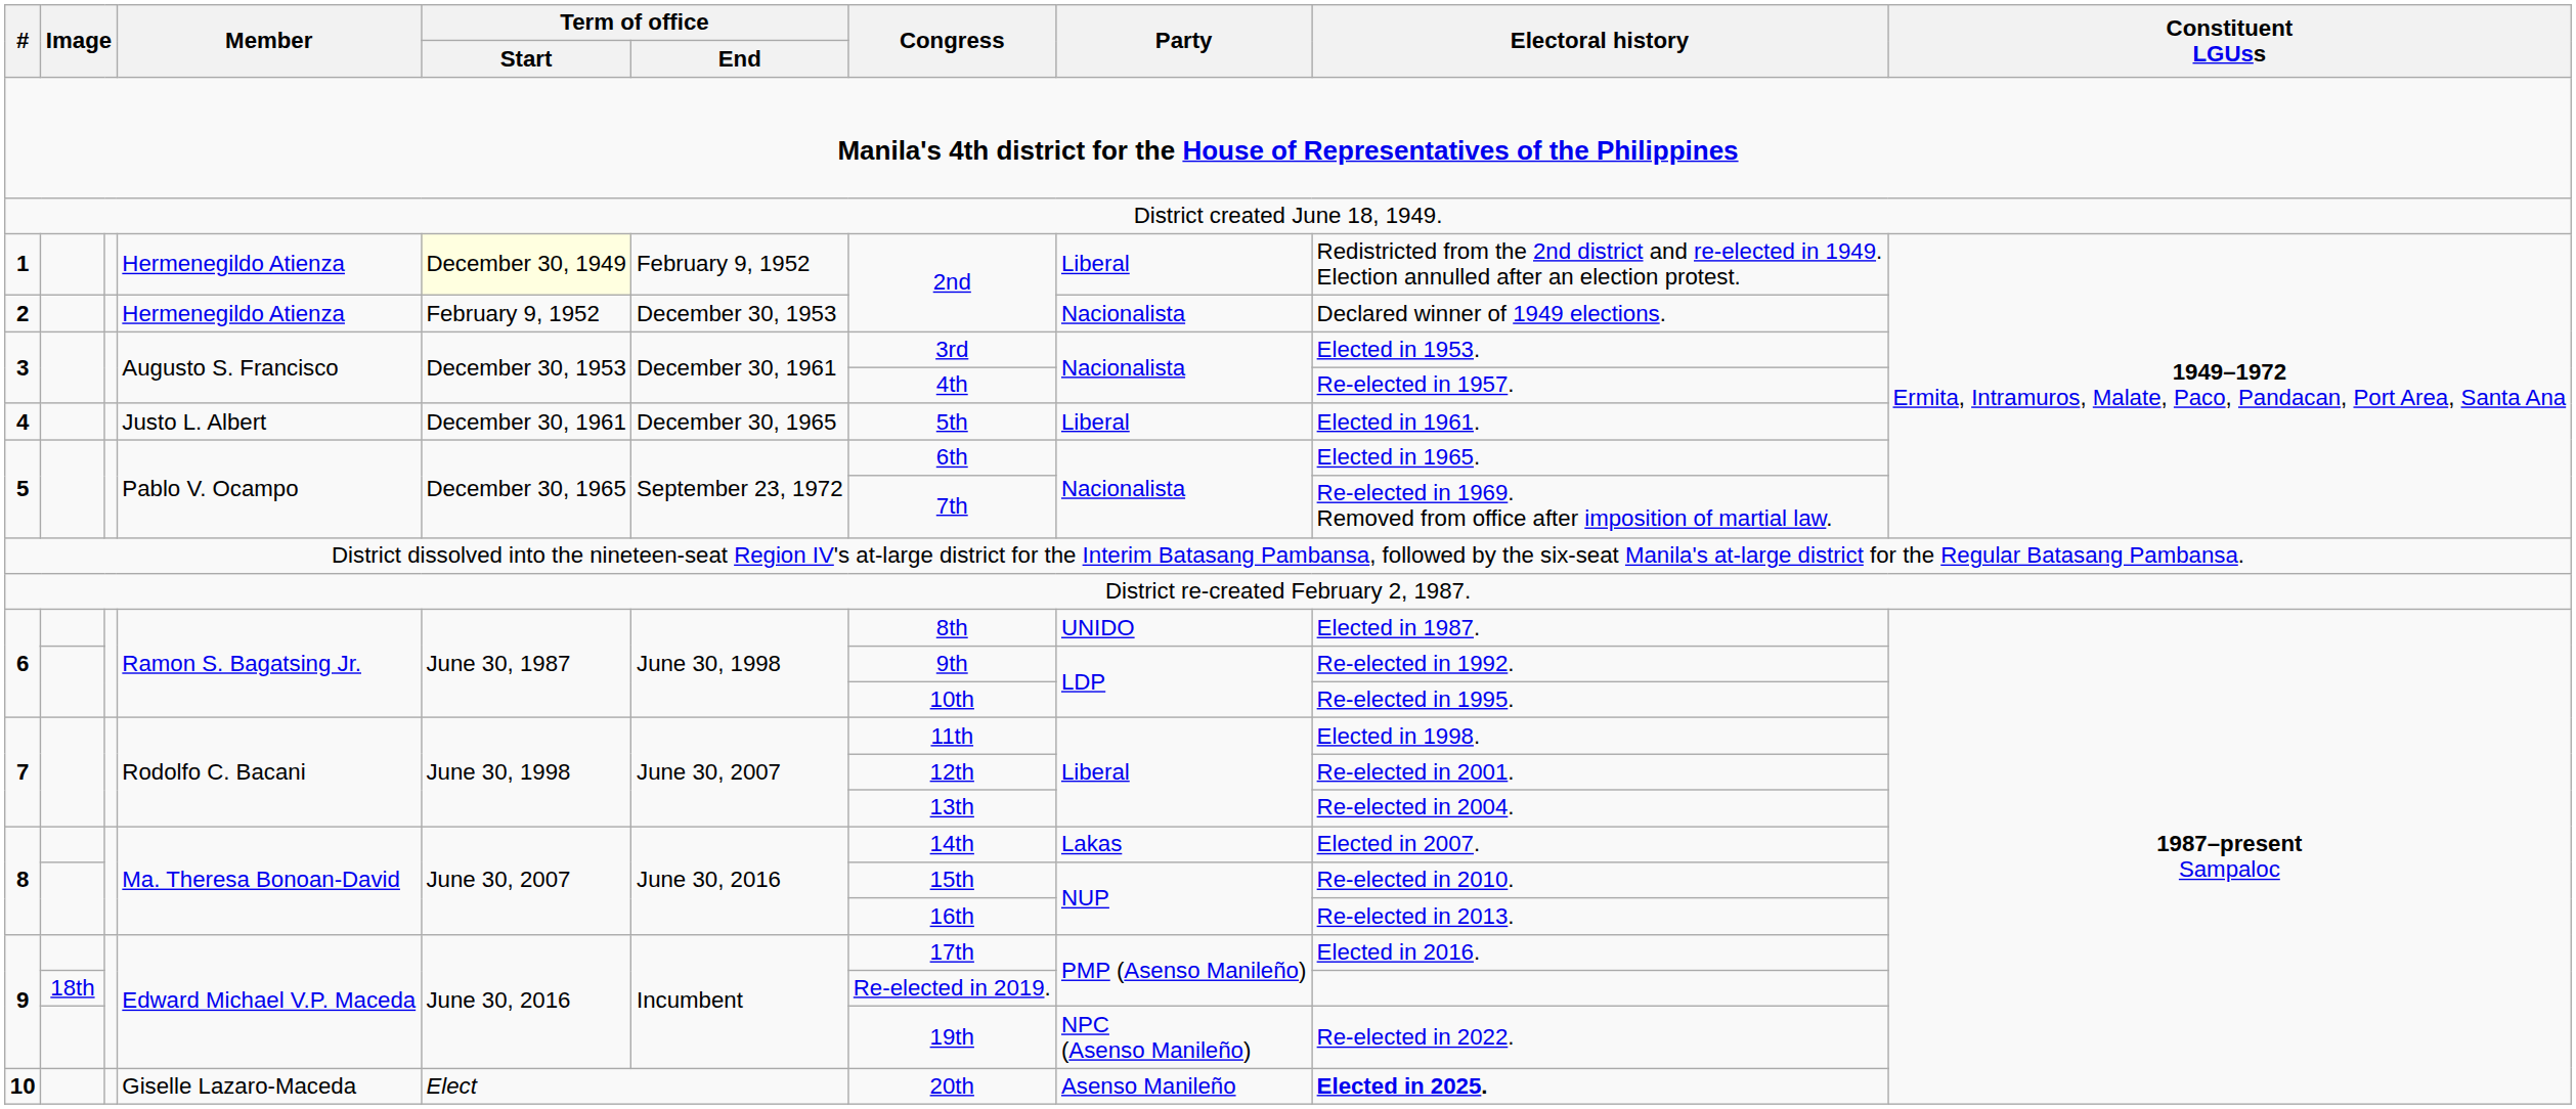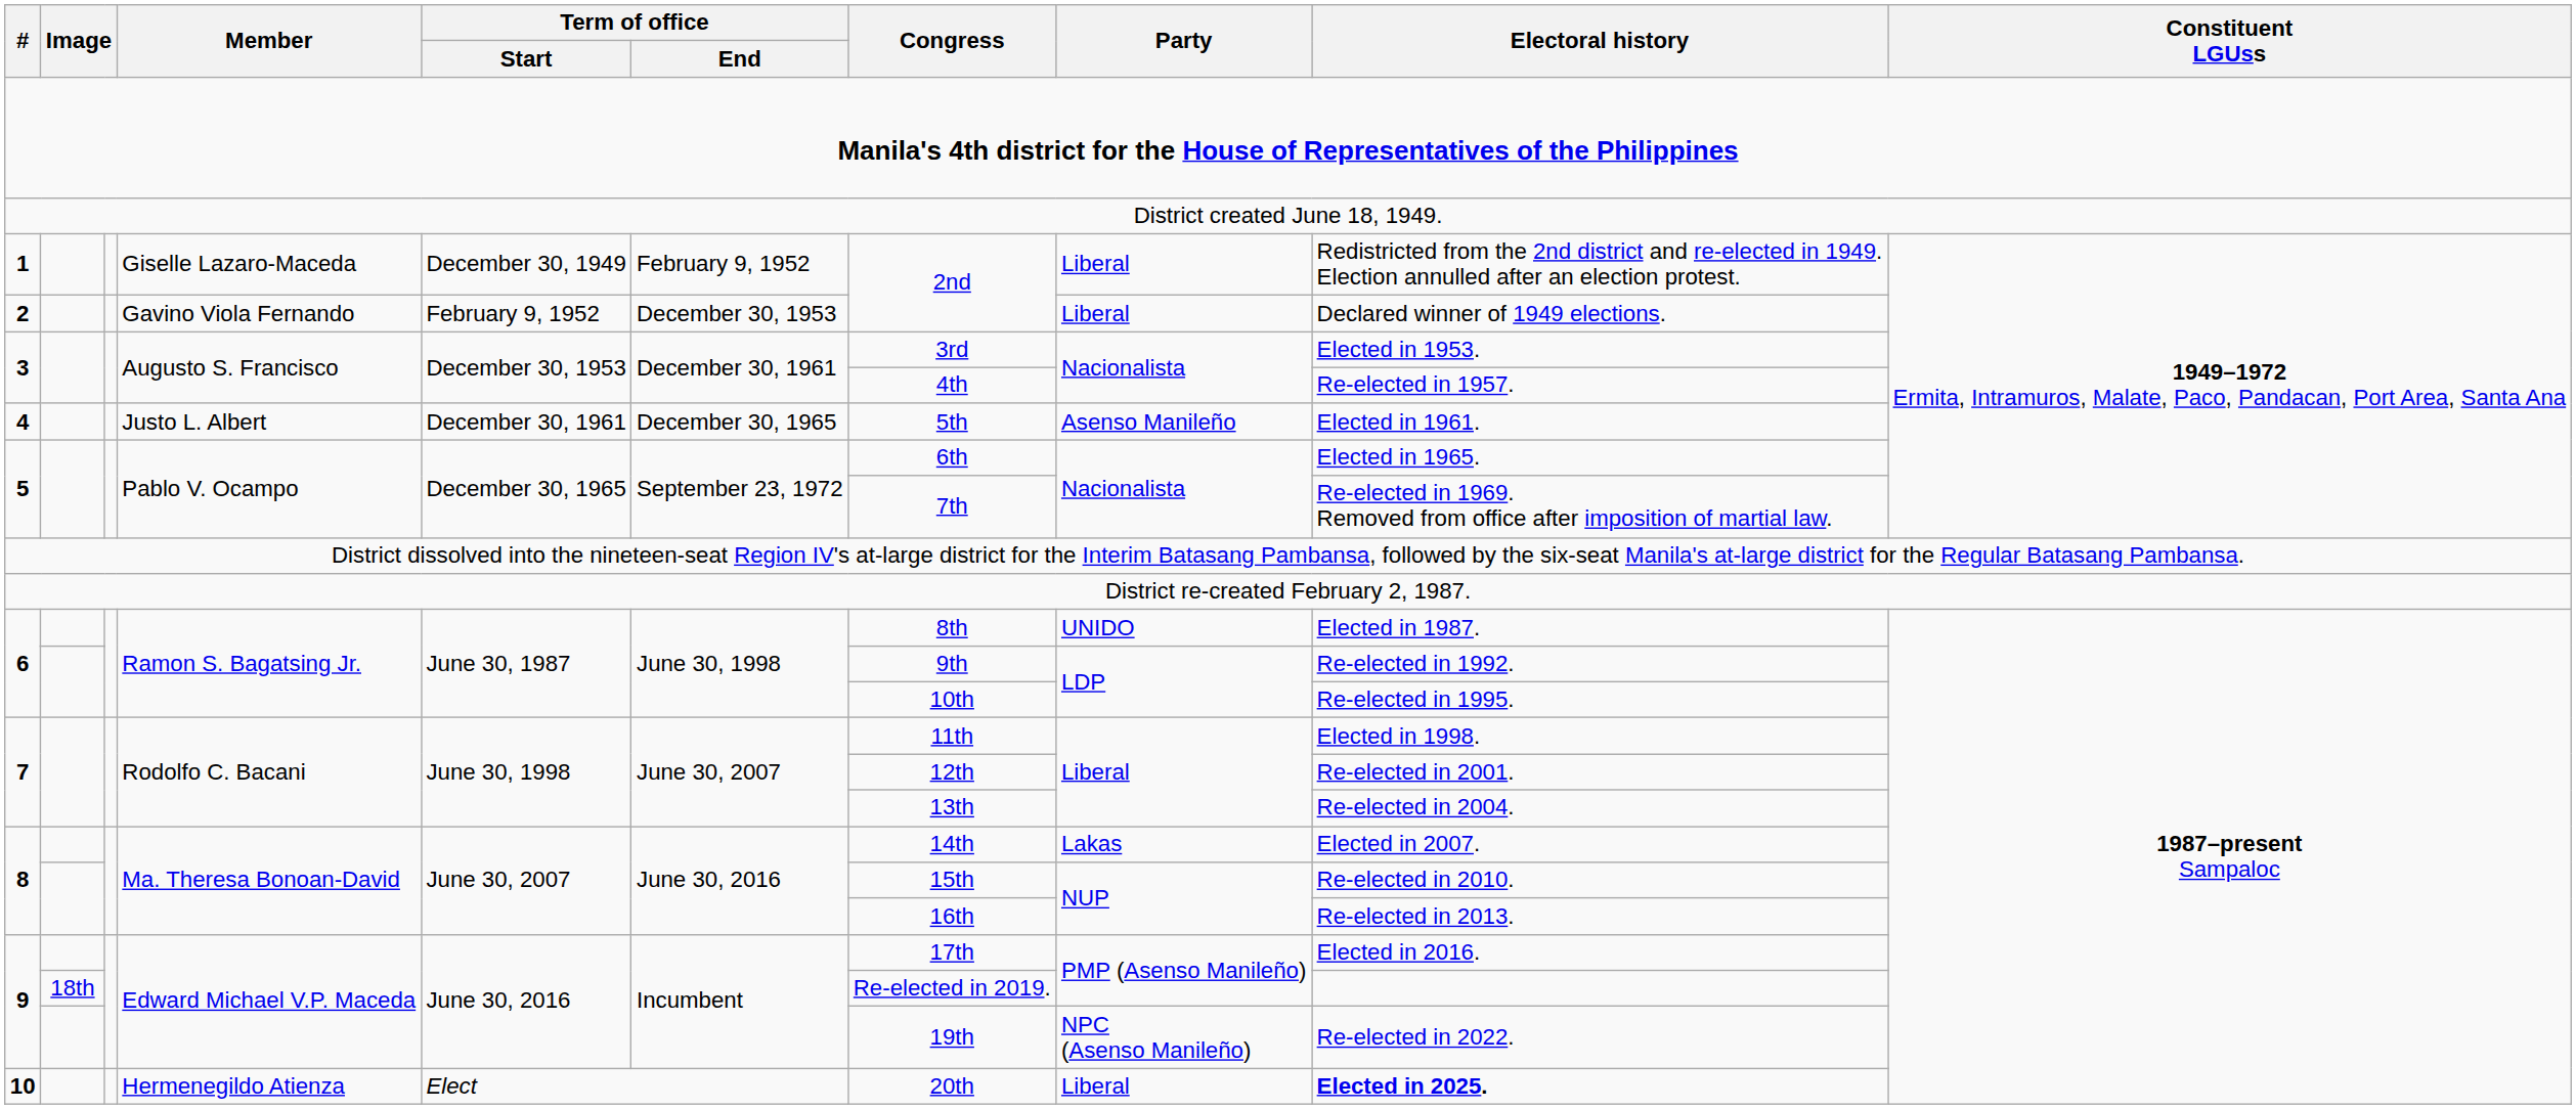1 | Member: Hermenegildo Atienza -> Giselle Lazaro-Maceda
1 | Term of office / Start: lightyellow background -> no background
2 | Member: Hermenegildo Atienza -> Gavino Viola Fernando
2 | Party: Nacionalista -> Liberal
4 | Party: Liberal -> Asenso Manileño
10 | Member: Giselle Lazaro-Maceda -> Hermenegildo Atienza
10 | Party: Asenso Manileño -> Liberal
